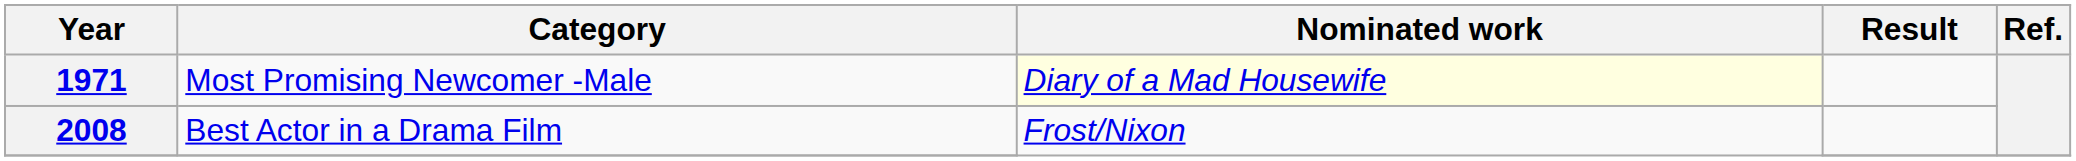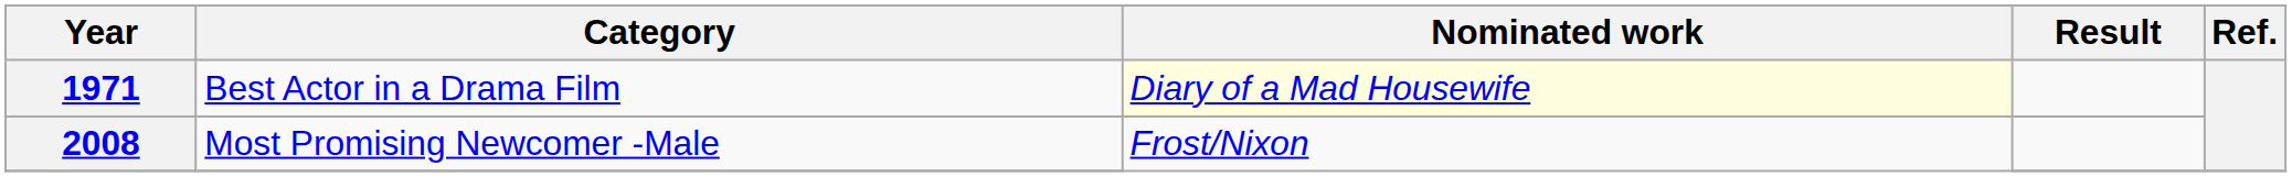1971 | Category: Most Promising Newcomer -Male -> Best Actor in a Drama Film
2008 | Category: Best Actor in a Drama Film -> Most Promising Newcomer -Male
